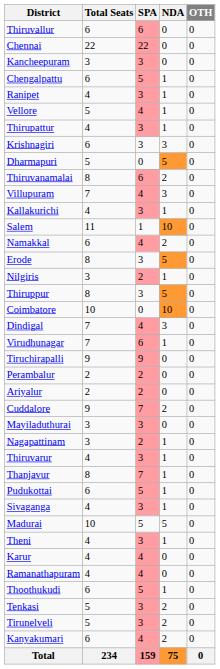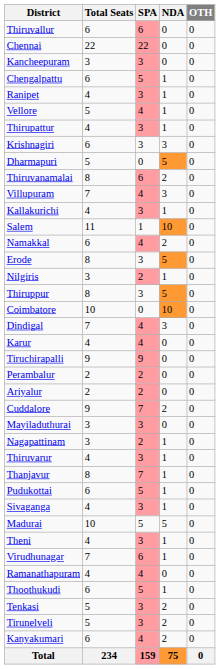rows swapped: Karur <-> Virudhunagar
